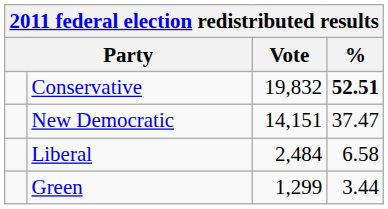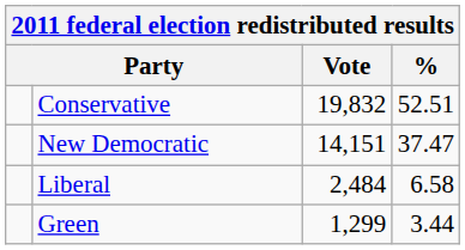Conservative | %: bold -> normal
